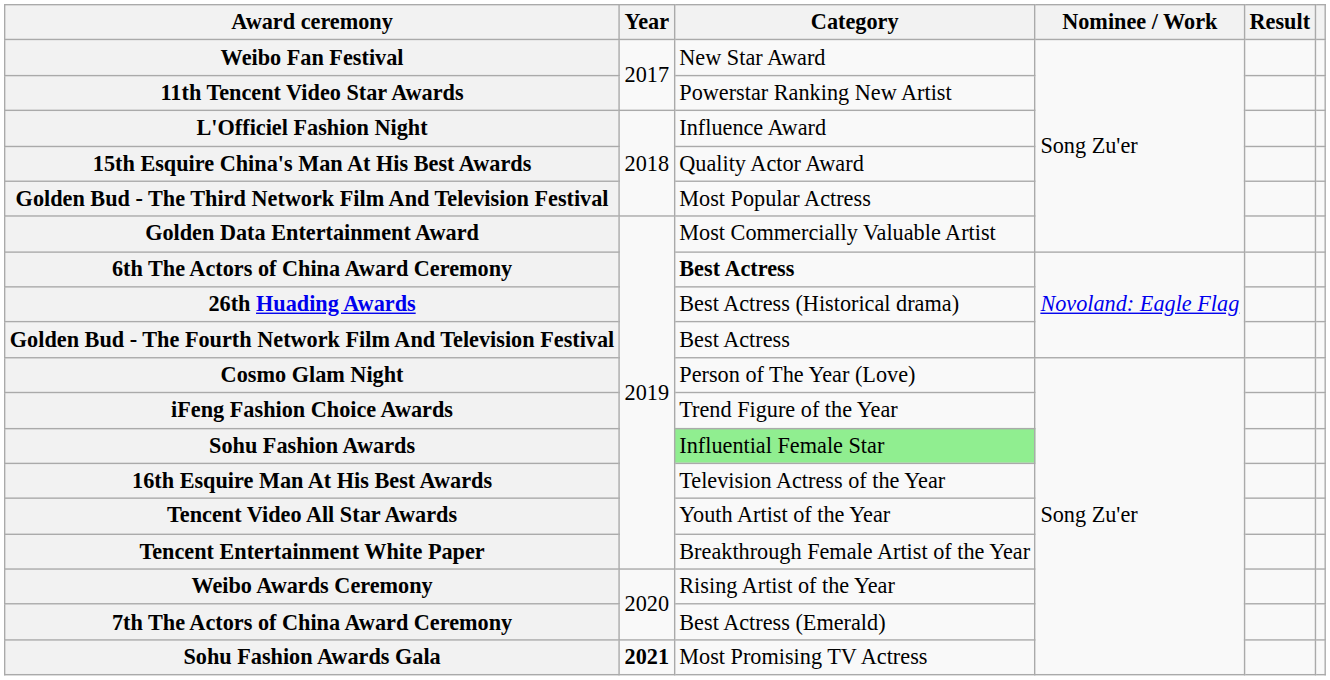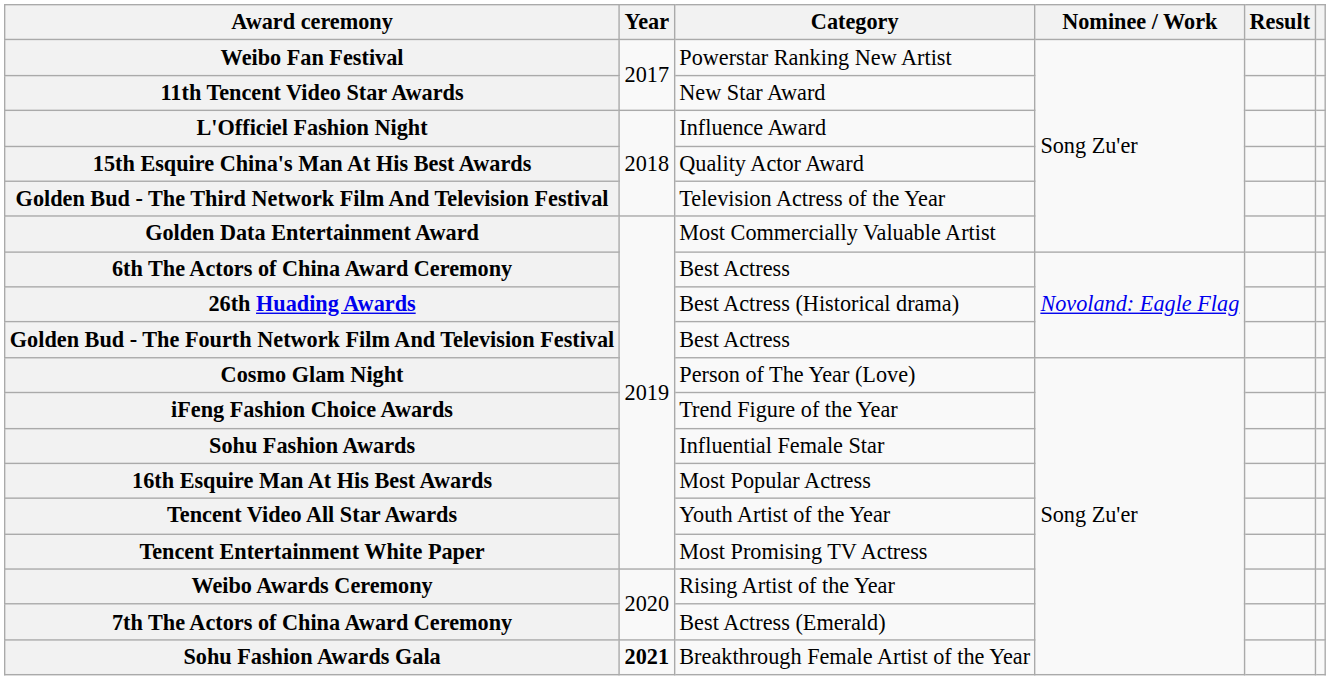Weibo Fan Festival | Category: New Star Award -> Powerstar Ranking New Artist
11th Tencent Video Star Awards | Category: Powerstar Ranking New Artist -> New Star Award
Golden Bud - The Third Network Film And Television Festival | Category: Most Popular Actress -> Television Actress of the Year
6th The Actors of China Award Ceremony | Category: bold -> normal
Sohu Fashion Awards | Category: lightgreen background -> no background
16th Esquire Man At His Best Awards | Category: Television Actress of the Year -> Most Popular Actress
Tencent Entertainment White Paper | Category: Breakthrough Female Artist of the Year -> Most Promising TV Actress
Sohu Fashion Awards Gala | Category: Most Promising TV Actress -> Breakthrough Female Artist of the Year
